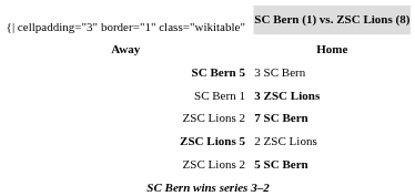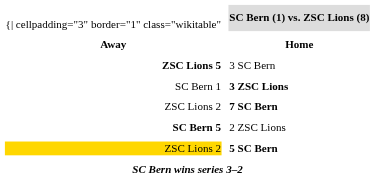3 SC Bern | column 1: SC Bern 5 -> ZSC Lions 5
2 ZSC Lions | column 1: ZSC Lions 5 -> SC Bern 5
5 SC Bern | column 1: no background -> gold background
